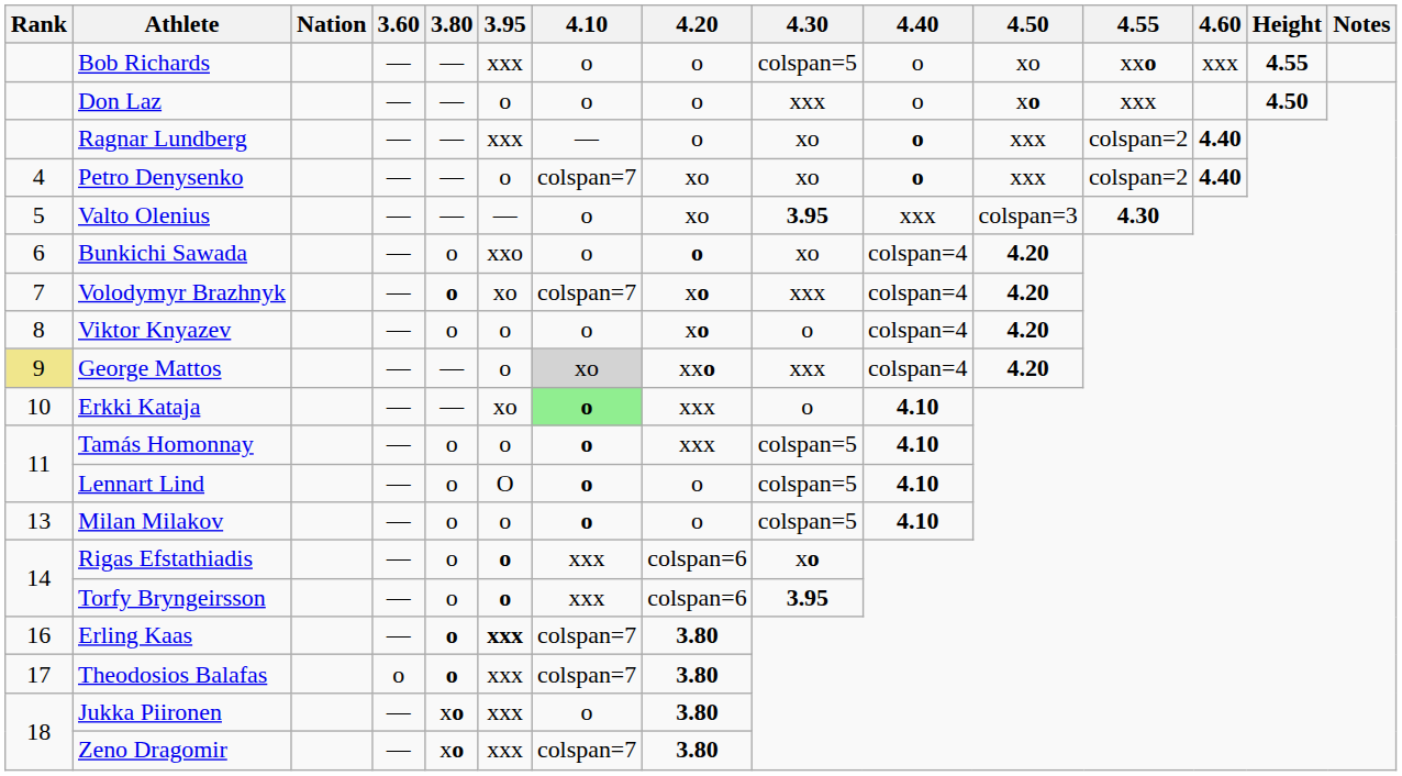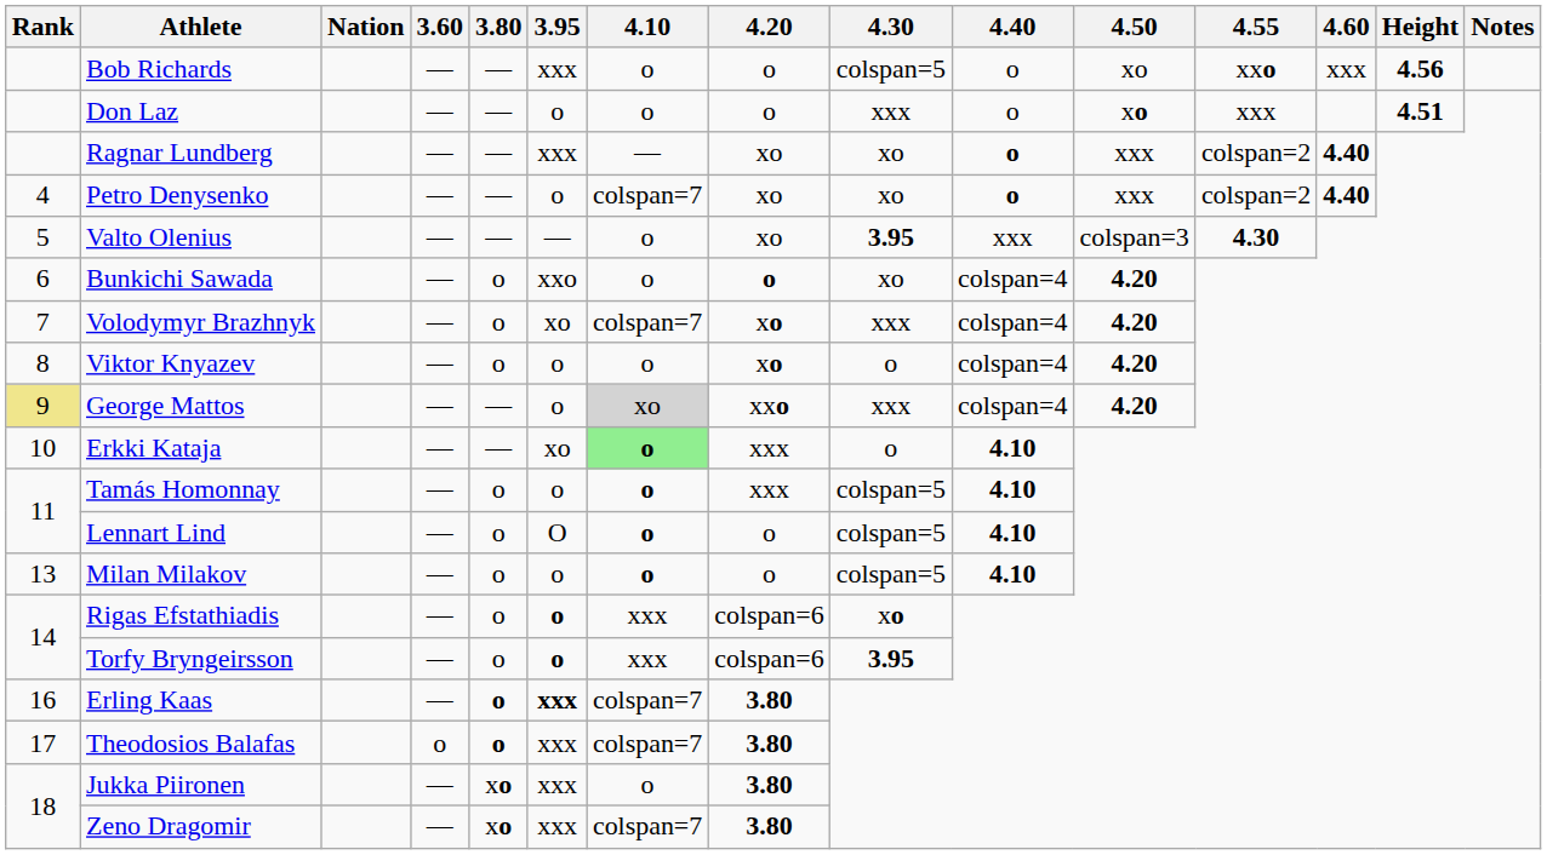Bob Richards | Height: 4.55 -> 4.56
Don Laz | Height: 4.50 -> 4.51
Ragnar Lundberg | 4.20: o -> xo
Volodymyr Brazhnyk | 3.80: bold -> normal
